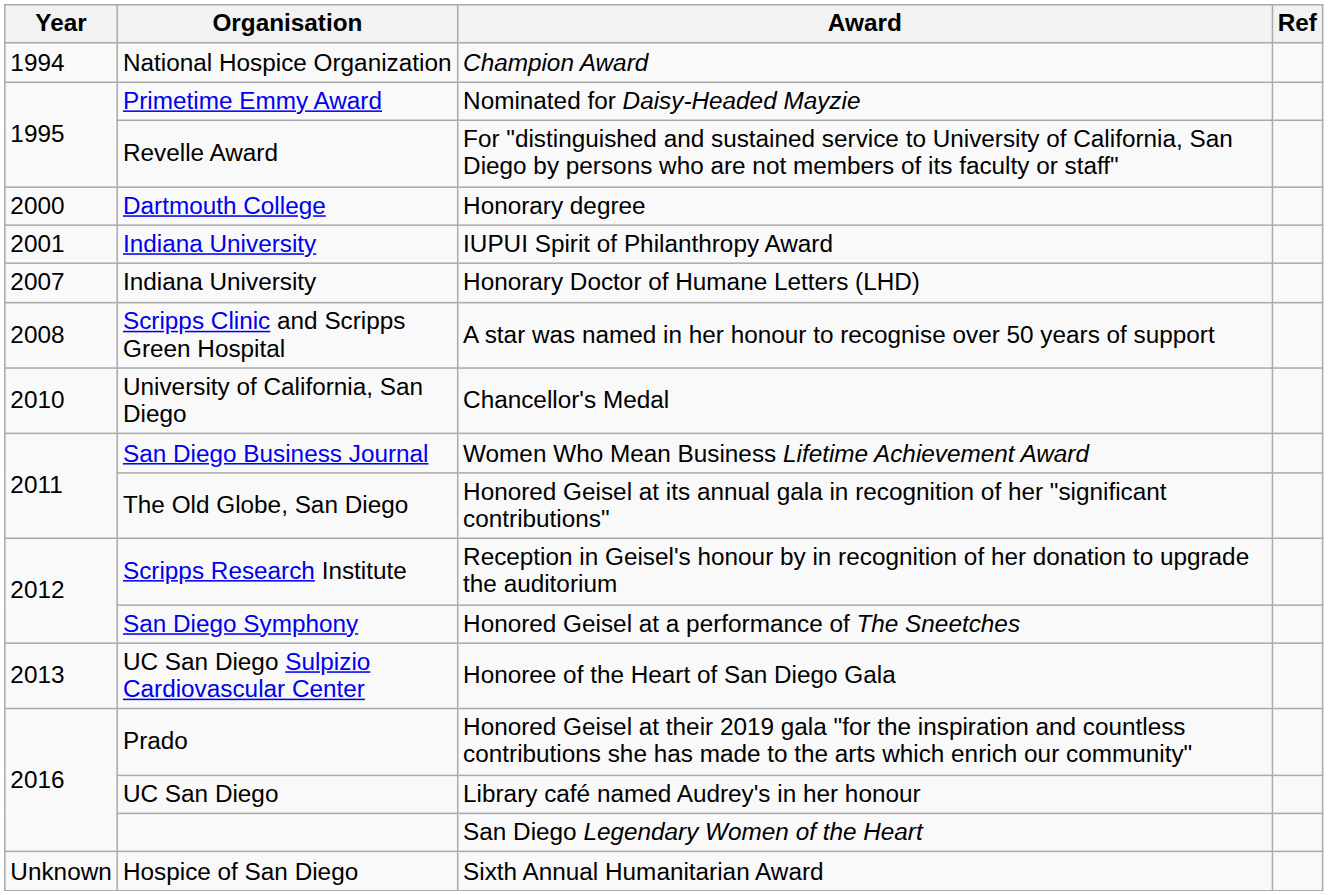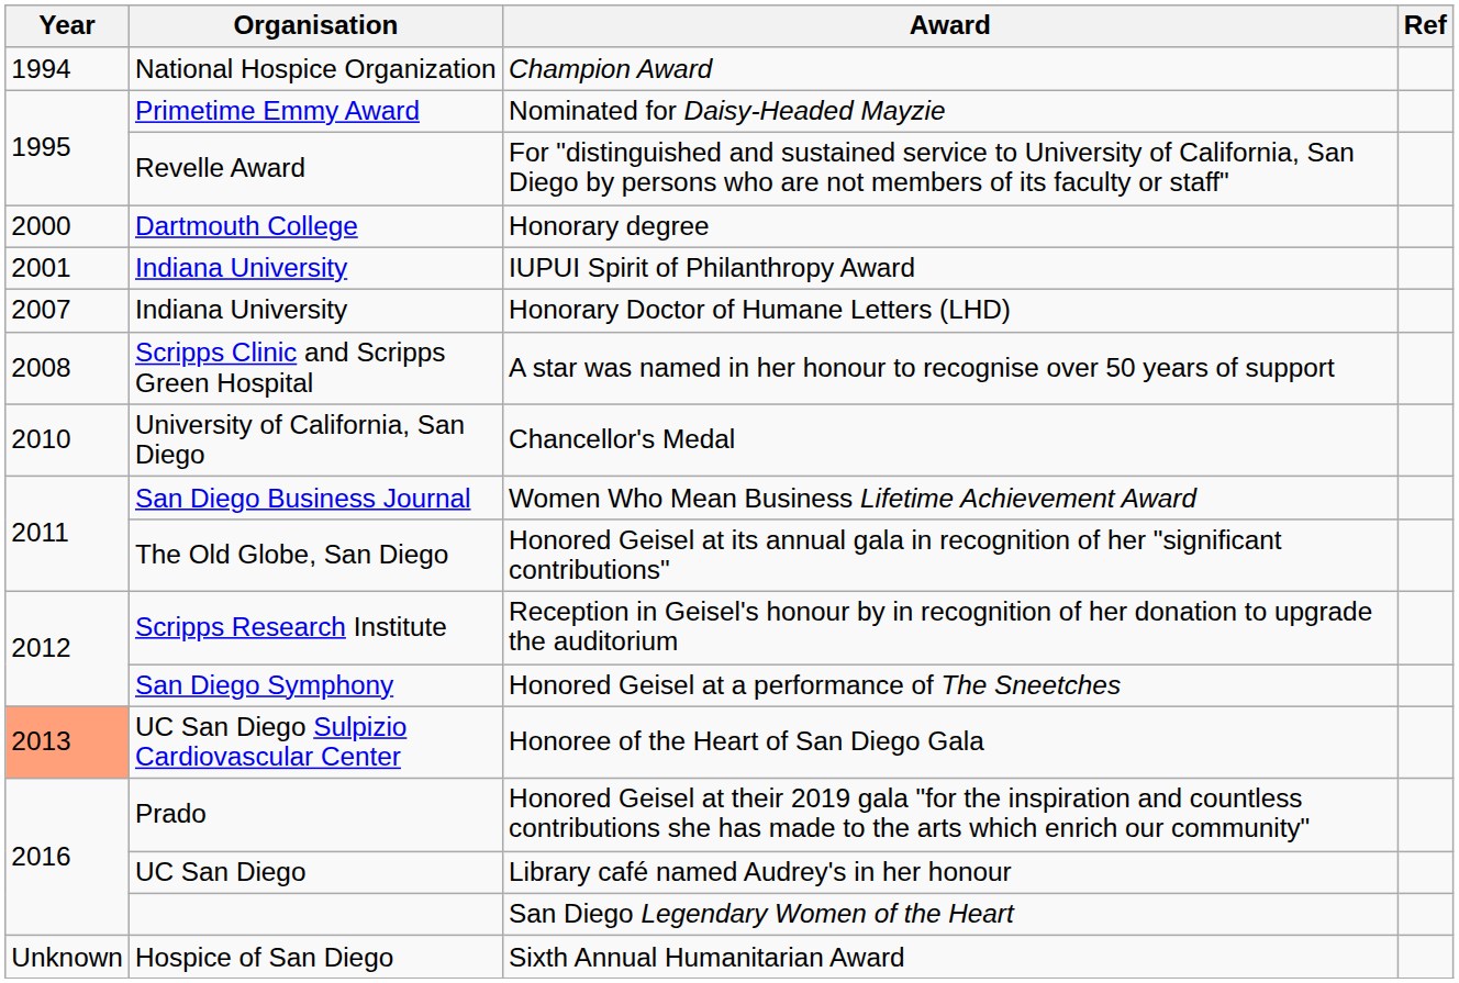Honoree of the Heart of San Diego Gala | Year: no background -> lightsalmon background
